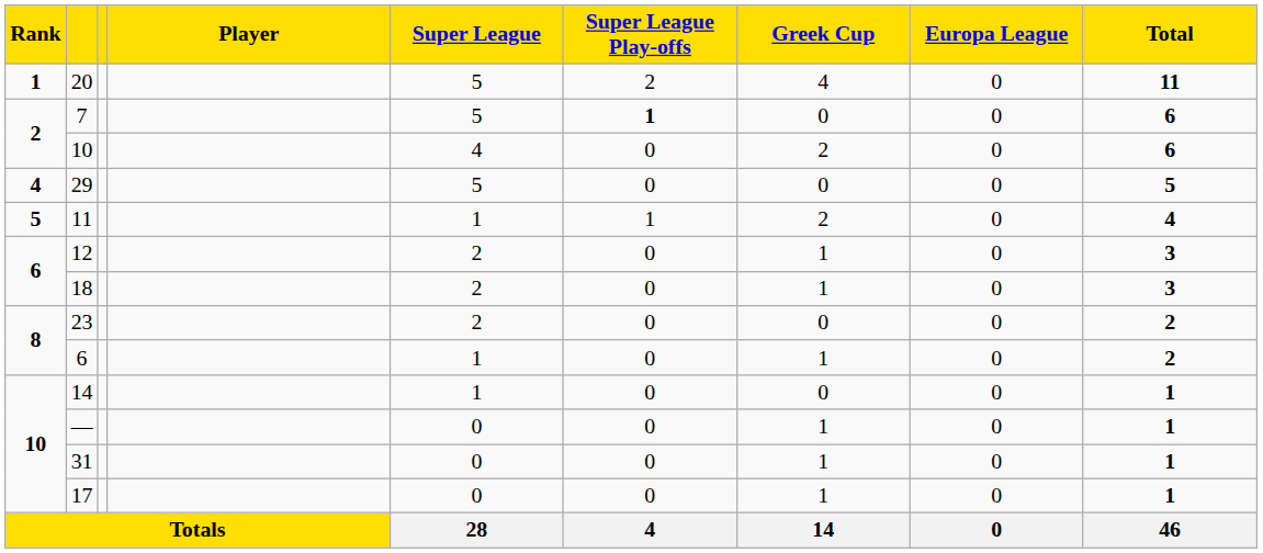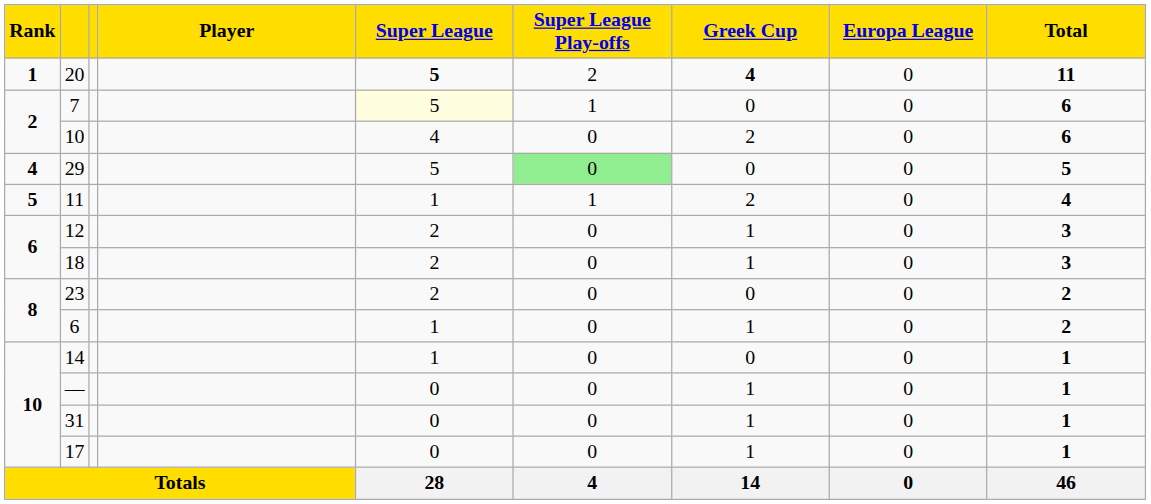20 | Super League: normal -> bold
20 | Greek Cup: normal -> bold
7 | Super League: no background -> lightyellow background
7 | Super League Play-offs: bold -> normal
29 | Super League Play-offs: no background -> lightgreen background
